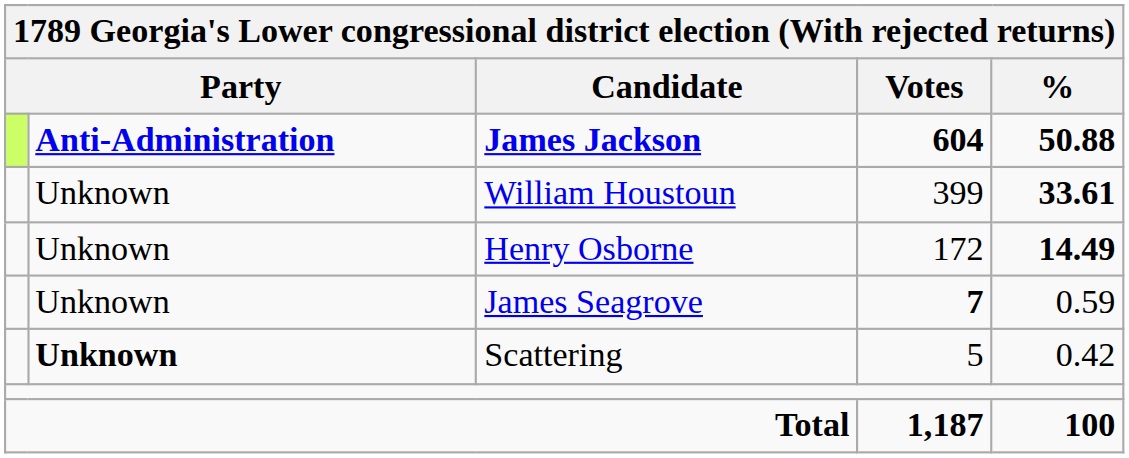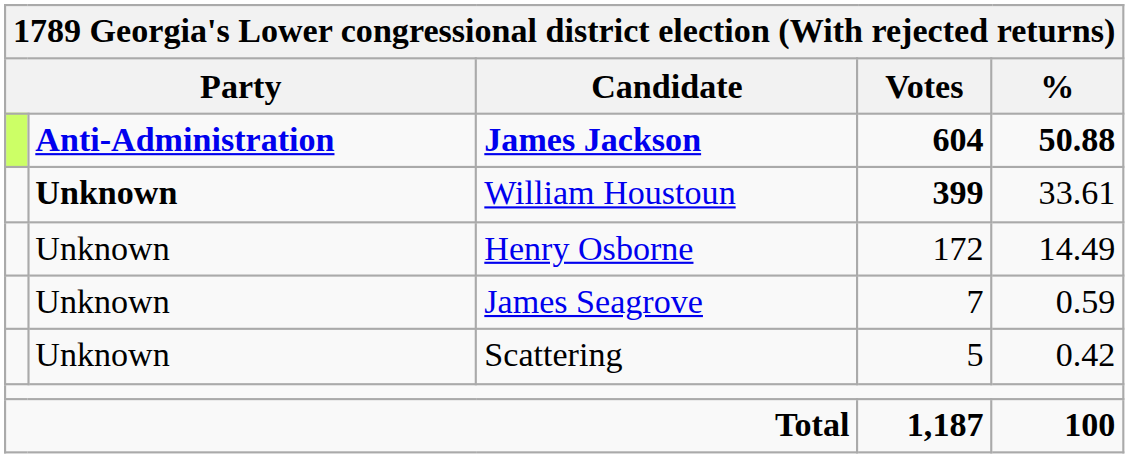William Houstoun | column 2: normal -> bold
William Houstoun | column 4: normal -> bold
William Houstoun | column 5: bold -> normal
Henry Osborne | column 5: bold -> normal
James Seagrove | column 4: bold -> normal
Scattering | column 2: bold -> normal
